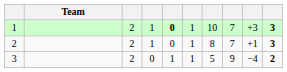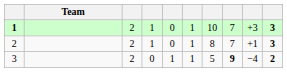row 2 | column 1: normal -> bold
row 2 | column 5: bold -> normal
row 4 | column 8: normal -> bold
